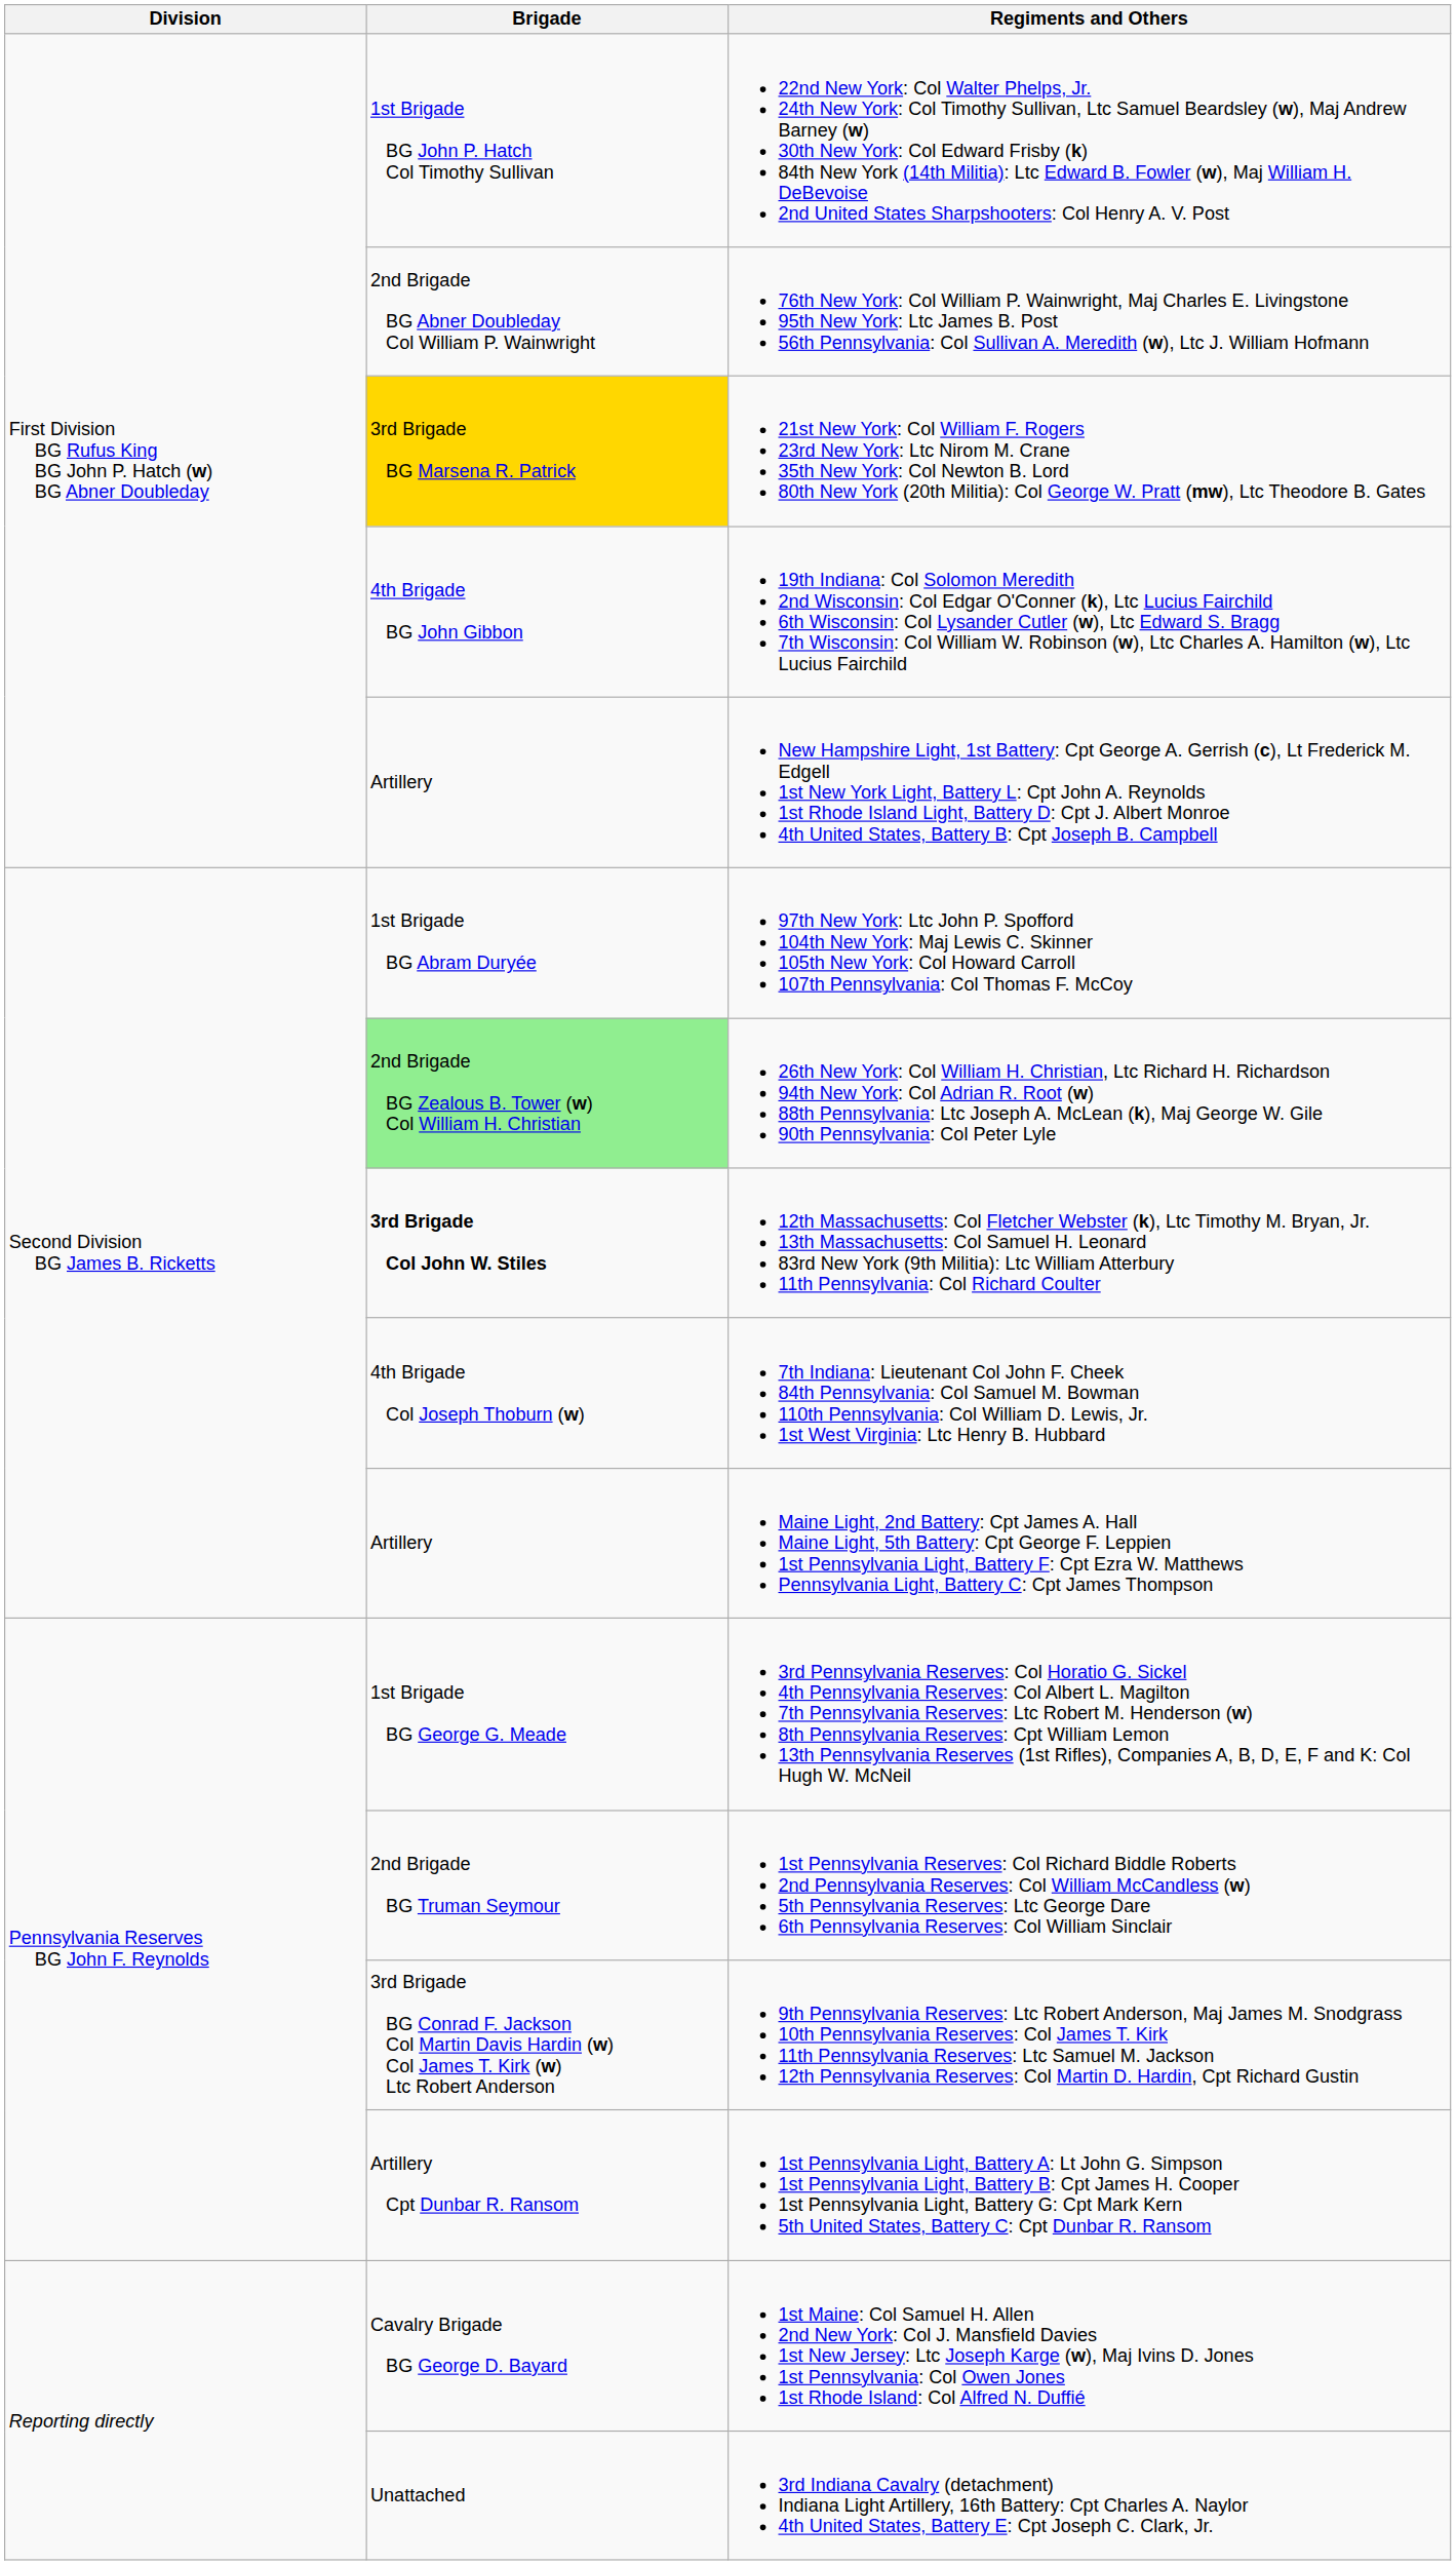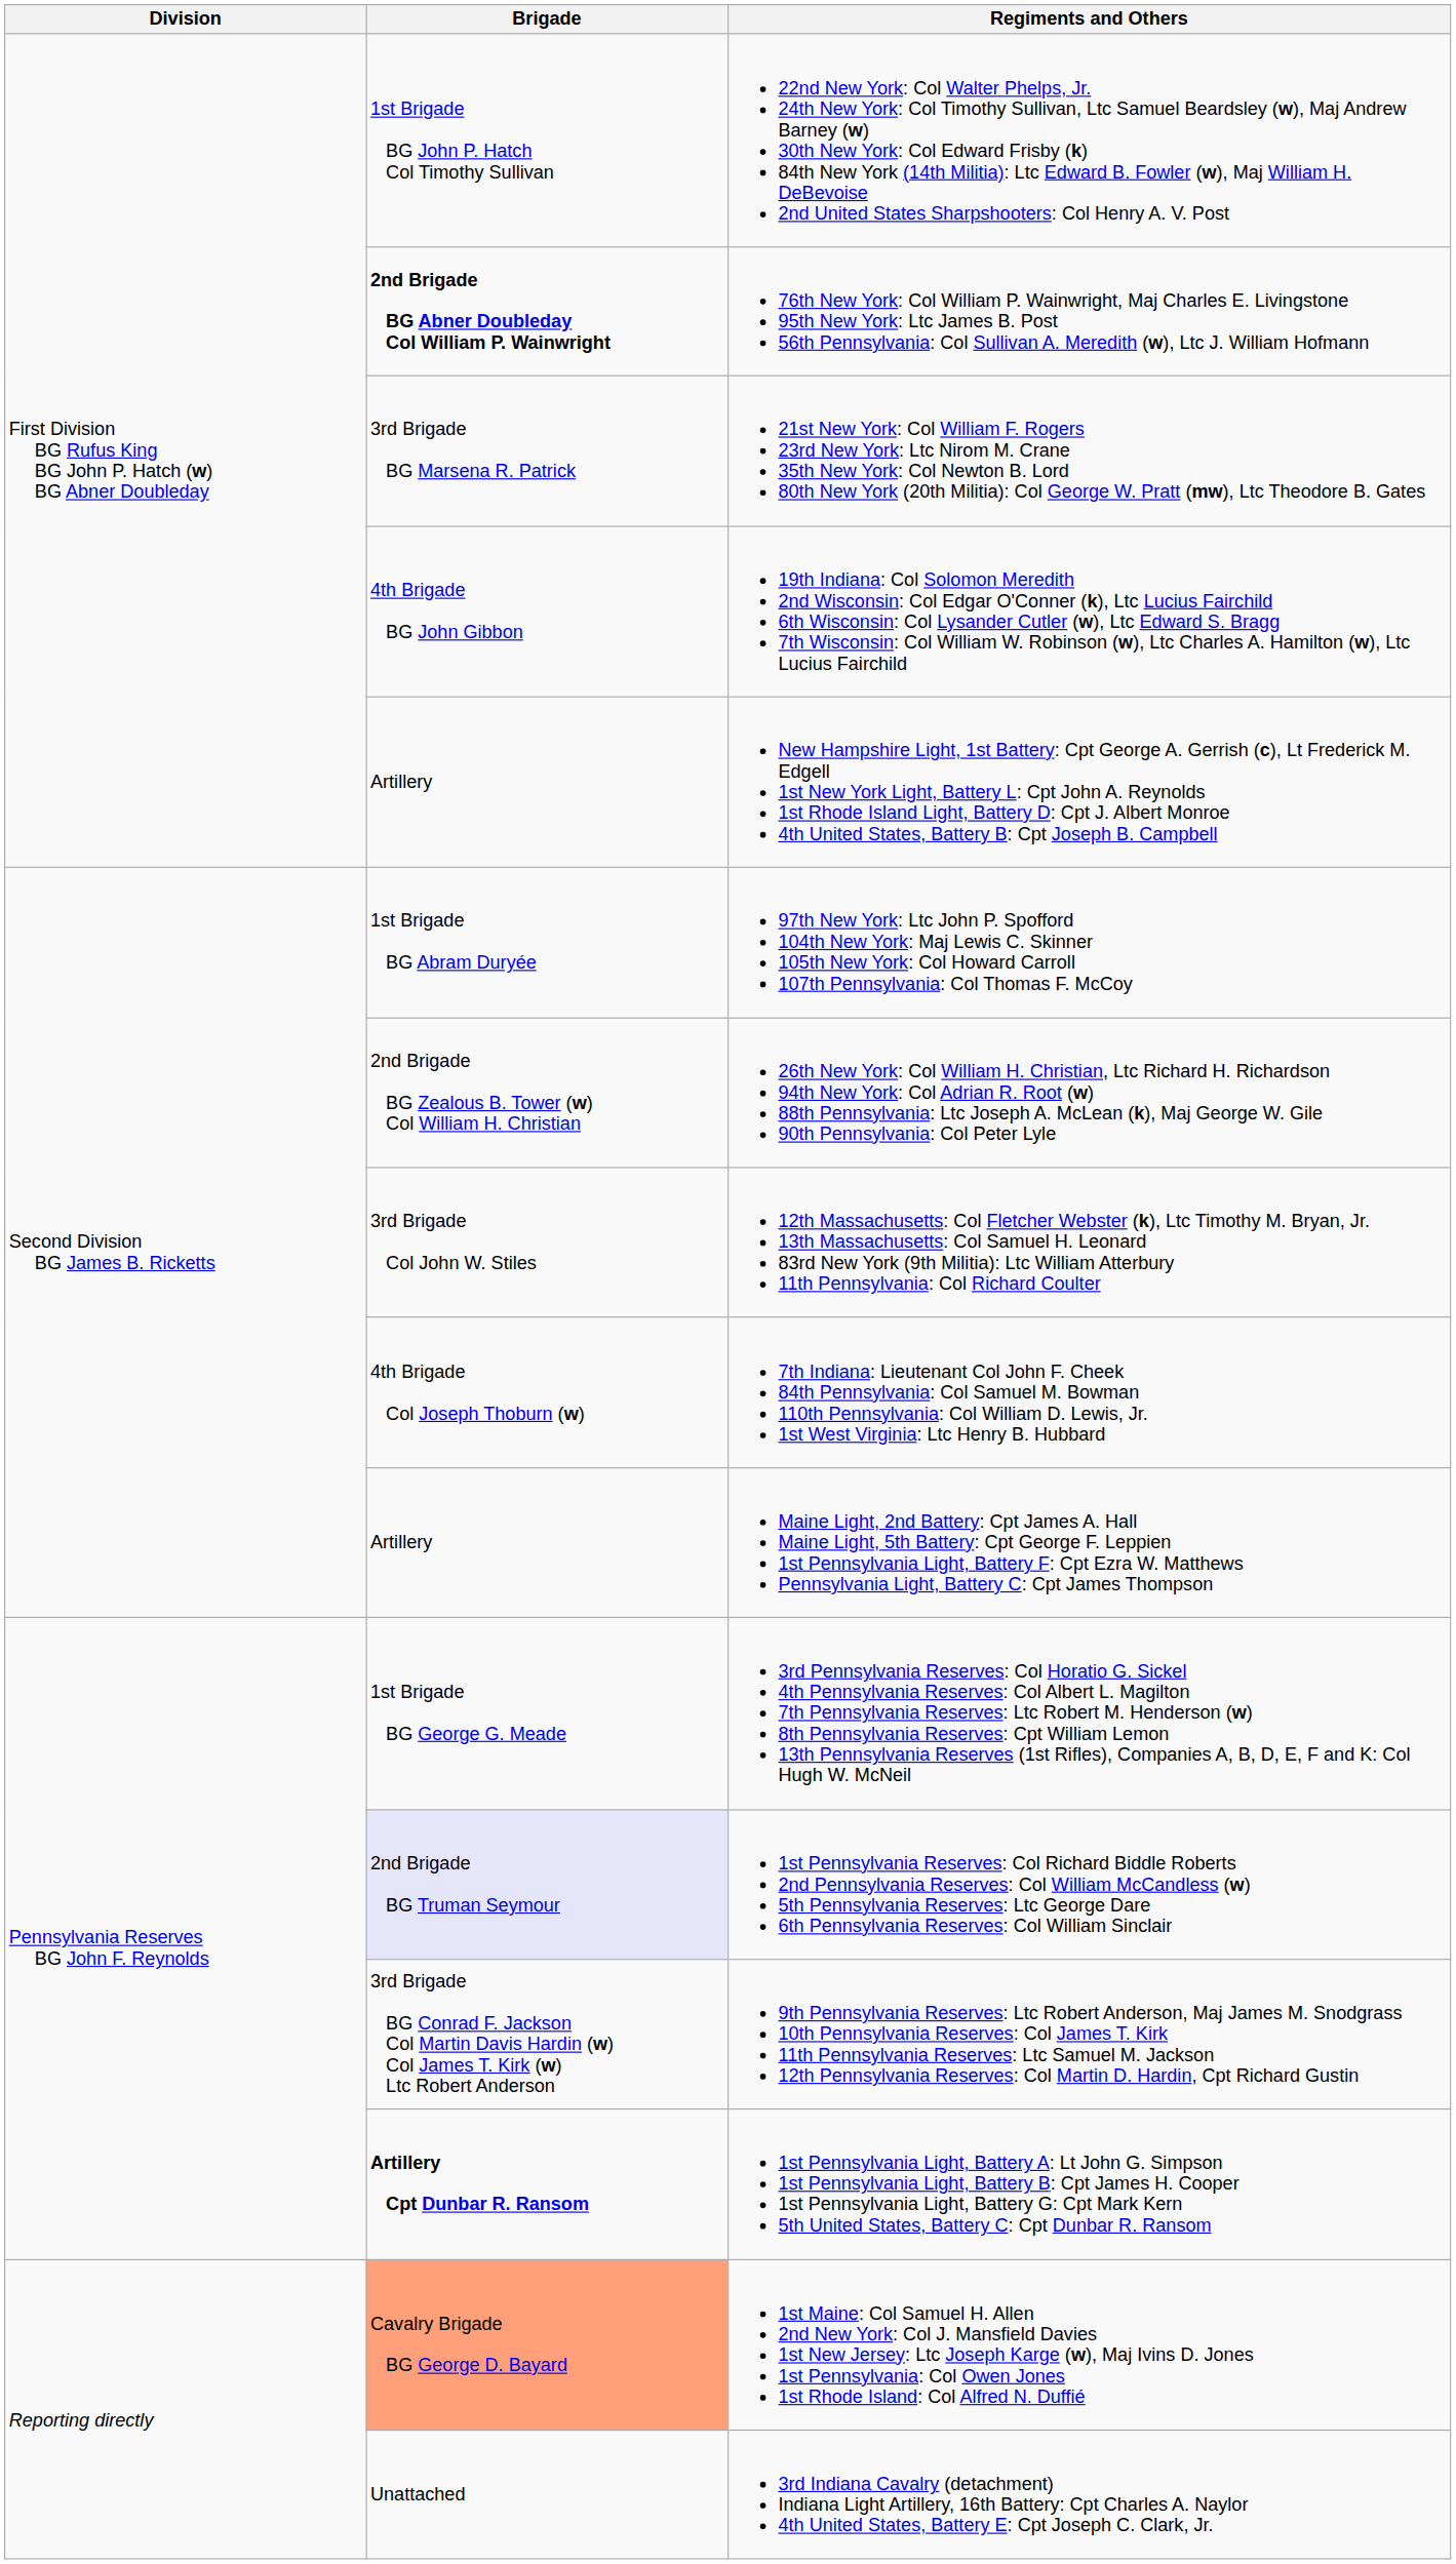row 3 | Brigade: normal -> bold
row 4 | Brigade: gold background -> no background
row 8 | Brigade: lightgreen background -> no background
row 9 | Brigade: bold -> normal
row 13 | Brigade: no background -> lavender background
row 15 | Brigade: normal -> bold
row 16 | Brigade: no background -> lightsalmon background
